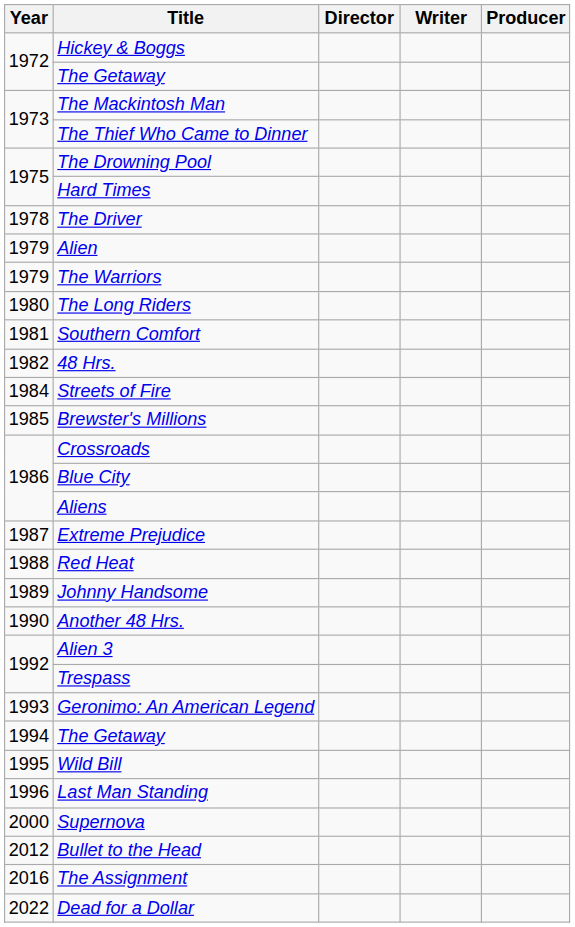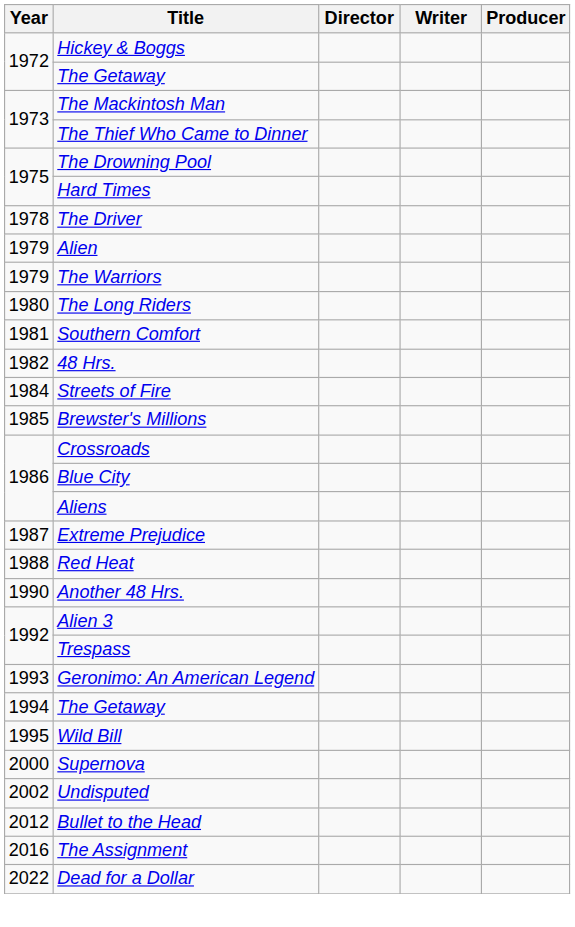- row: 1989 | Johnny Handsome
- row: 1996 | Last Man Standing
+ row: 2002 | Undisputed
